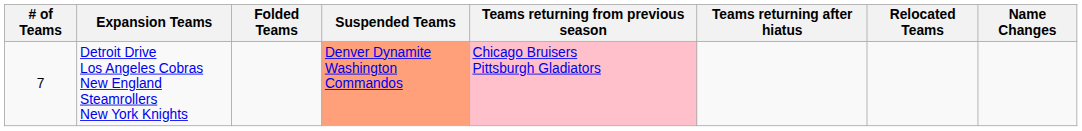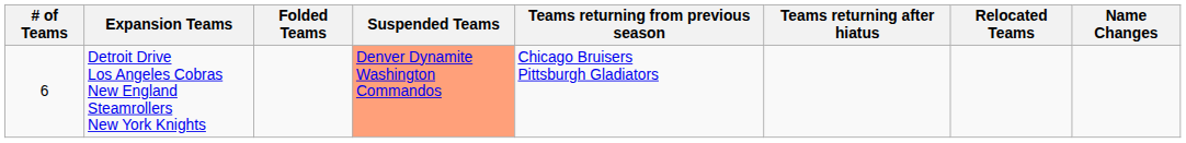row 2 | # of Teams: 7 -> 6
row 2 | Teams returning from previous season: pink background -> no background
